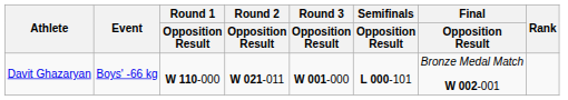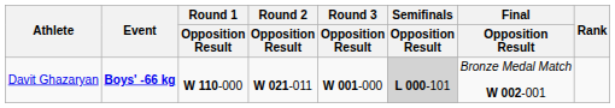Davit Ghazaryan | Event: normal -> bold
Davit Ghazaryan | Semifinals / Opposition Result: no background -> lightgrey background
